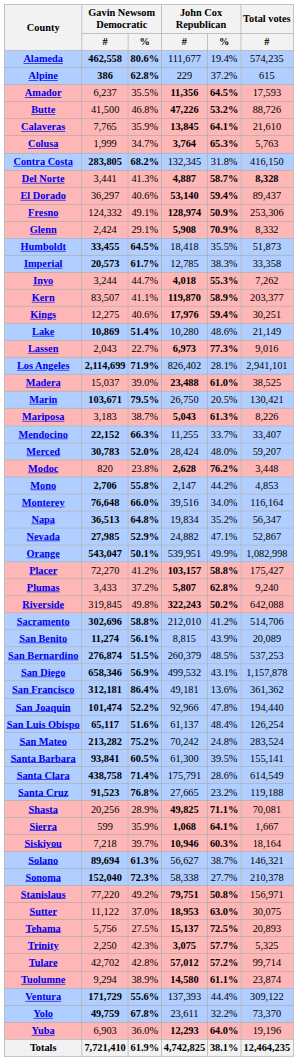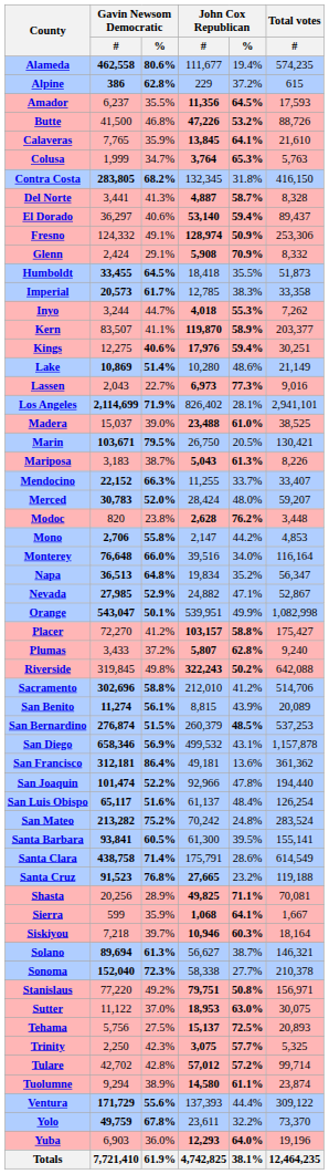Del Norte | Total votes / #: bold -> normal
Kings | Gavin Newsom Democratic / %: normal -> bold
San Bernardino | John Cox Republican / %: normal -> bold
Santa Cruz | John Cox Republican / #: normal -> bold
